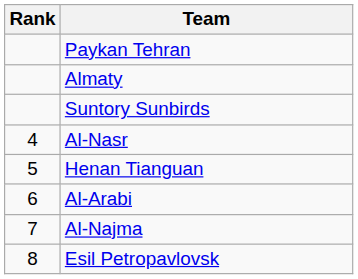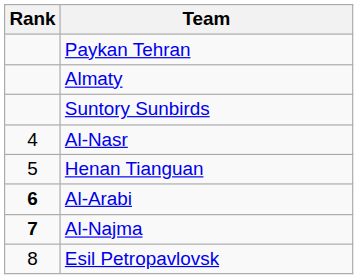Al-Arabi | Rank: normal -> bold
Al-Najma | Rank: normal -> bold
